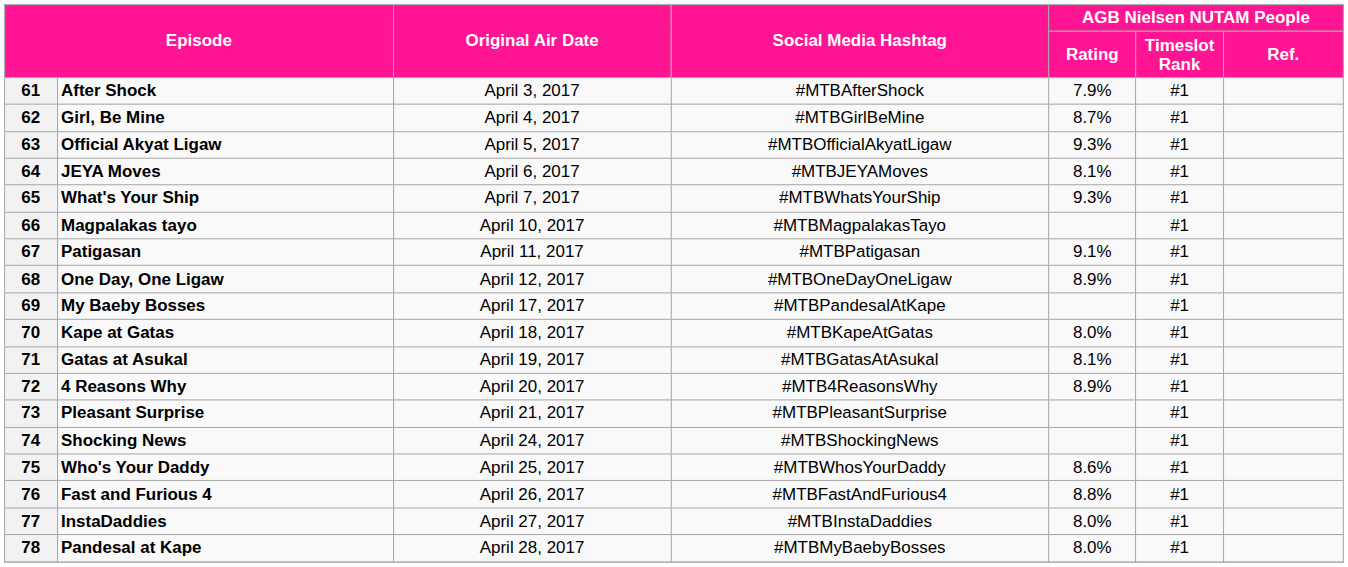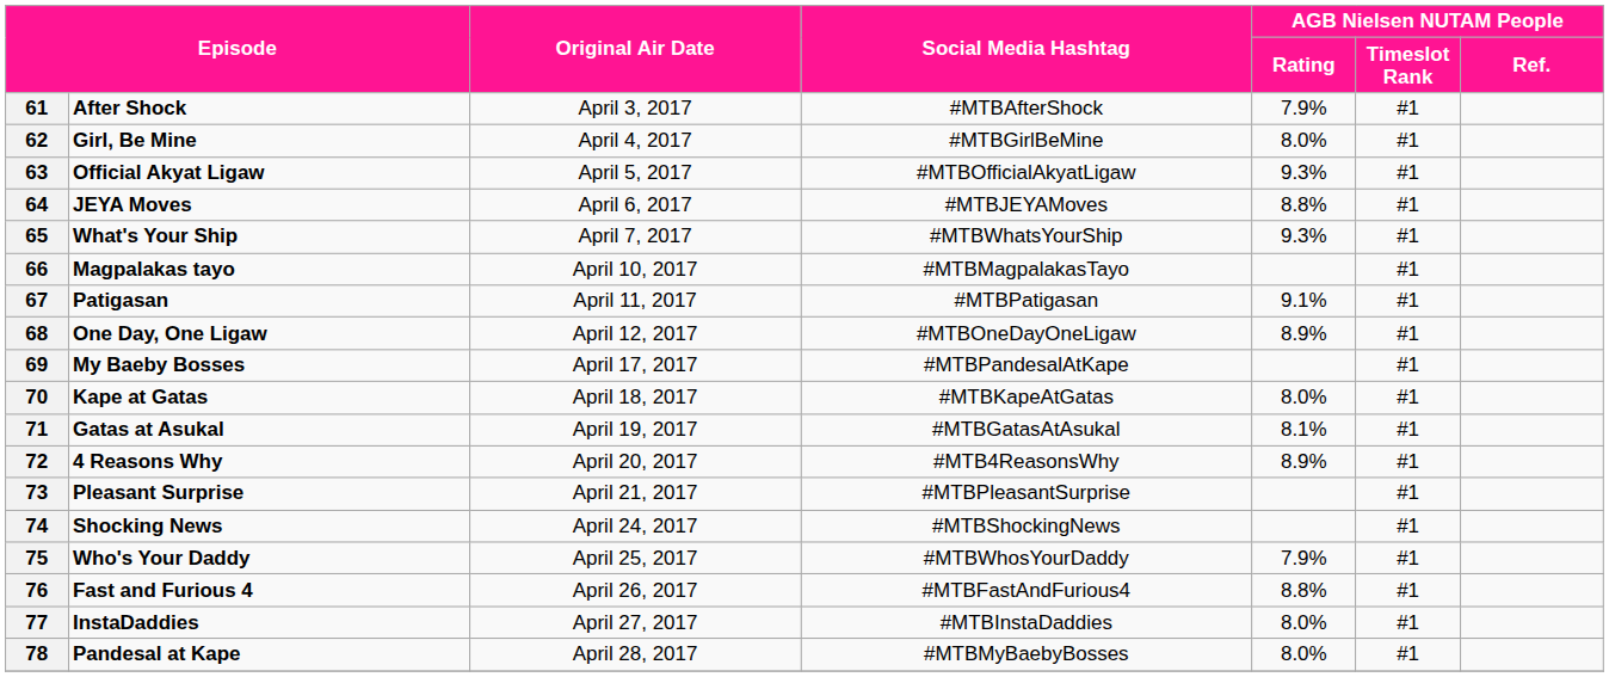62 | AGB Nielsen NUTAM People / Rating: 8.7% -> 8.0%
64 | AGB Nielsen NUTAM People / Rating: 8.1% -> 8.8%
75 | AGB Nielsen NUTAM People / Rating: 8.6% -> 7.9%
